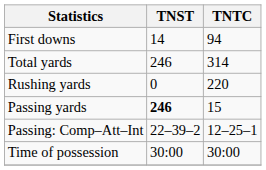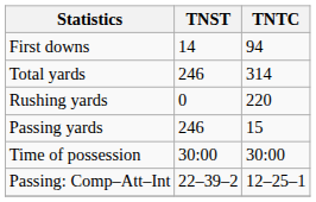Passing yards | TNST: bold -> normal
rows swapped: Passing: Comp–Att–Int <-> Time of possession
